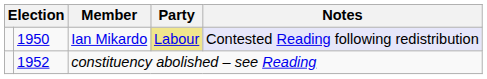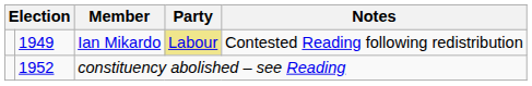Ian Mikardo | column 2: 1950 -> 1949
Ian Mikardo | Notes: lavender background -> no background
